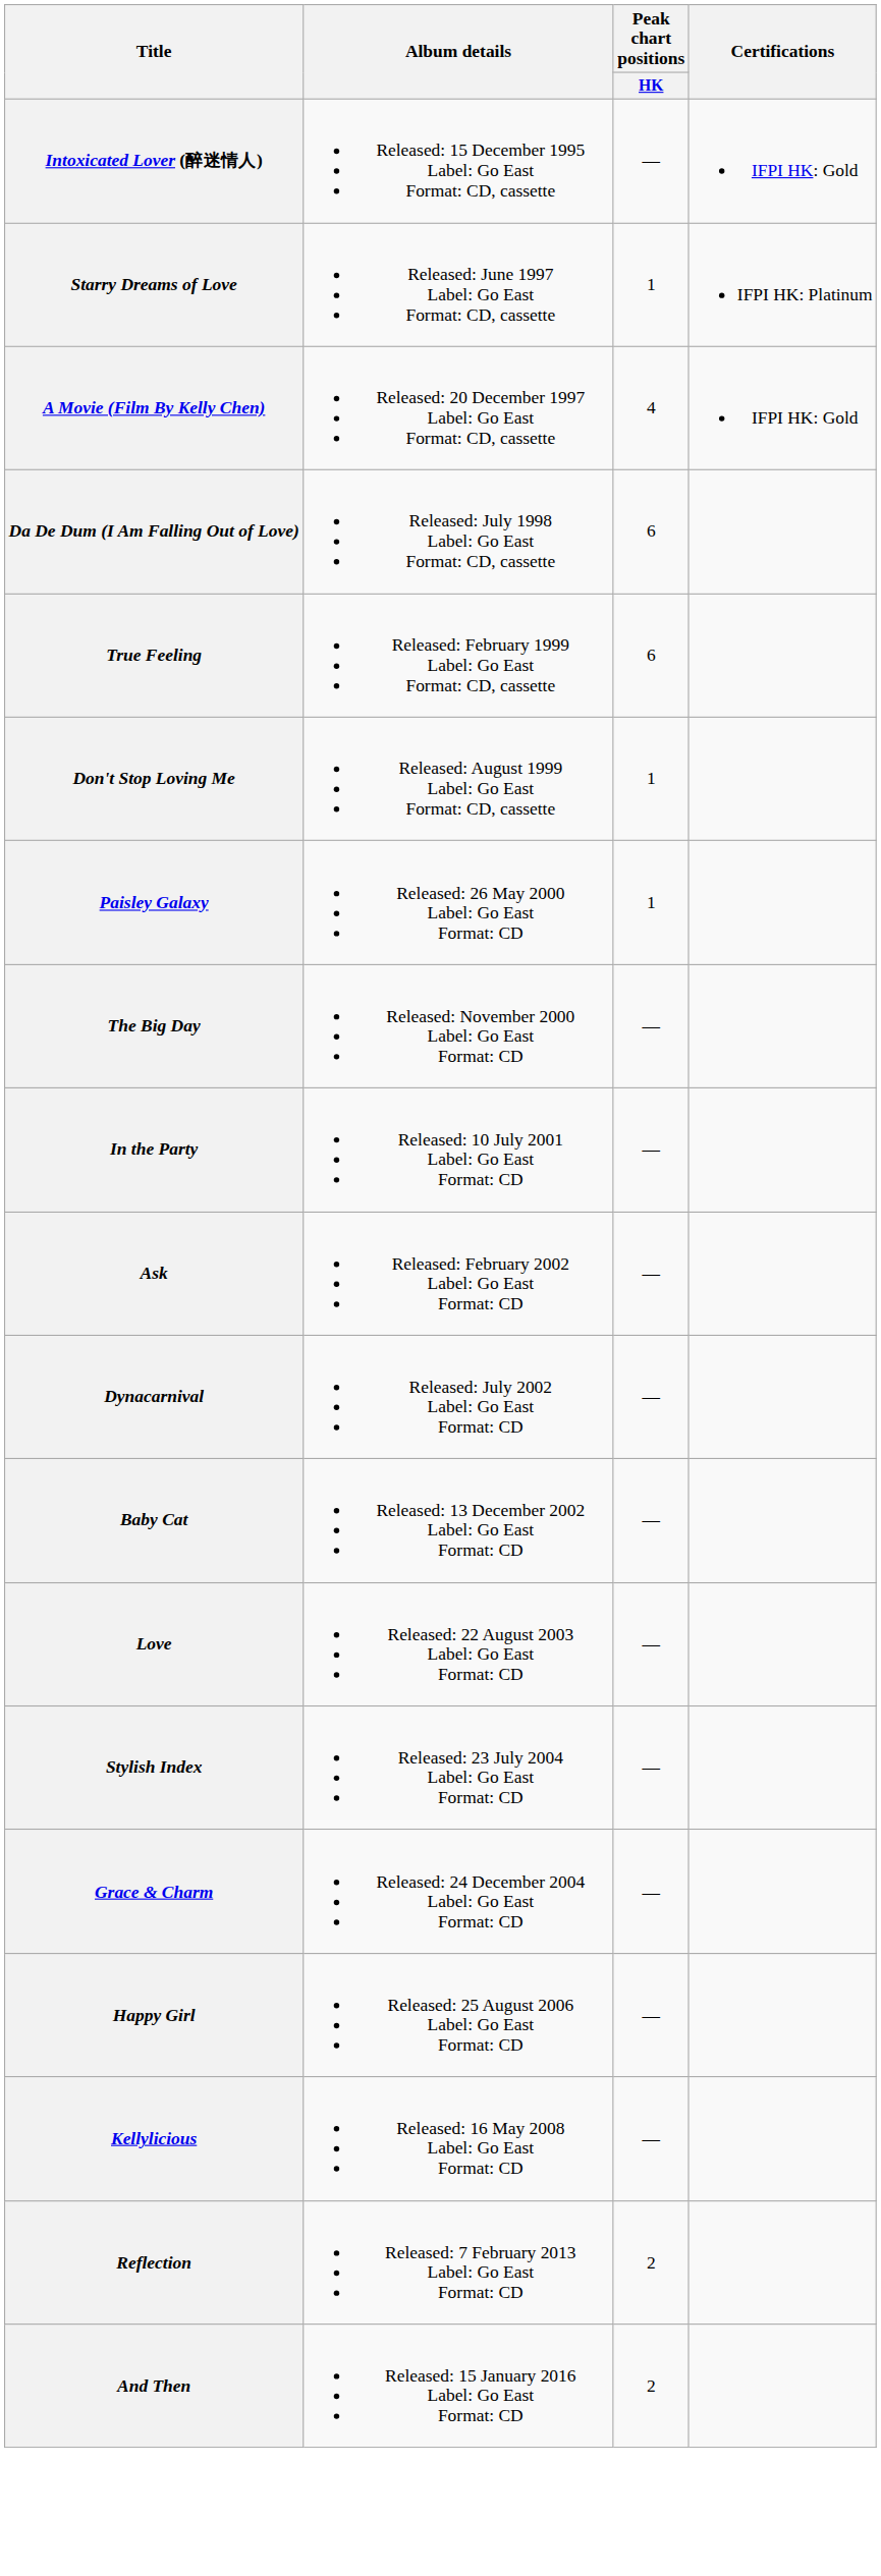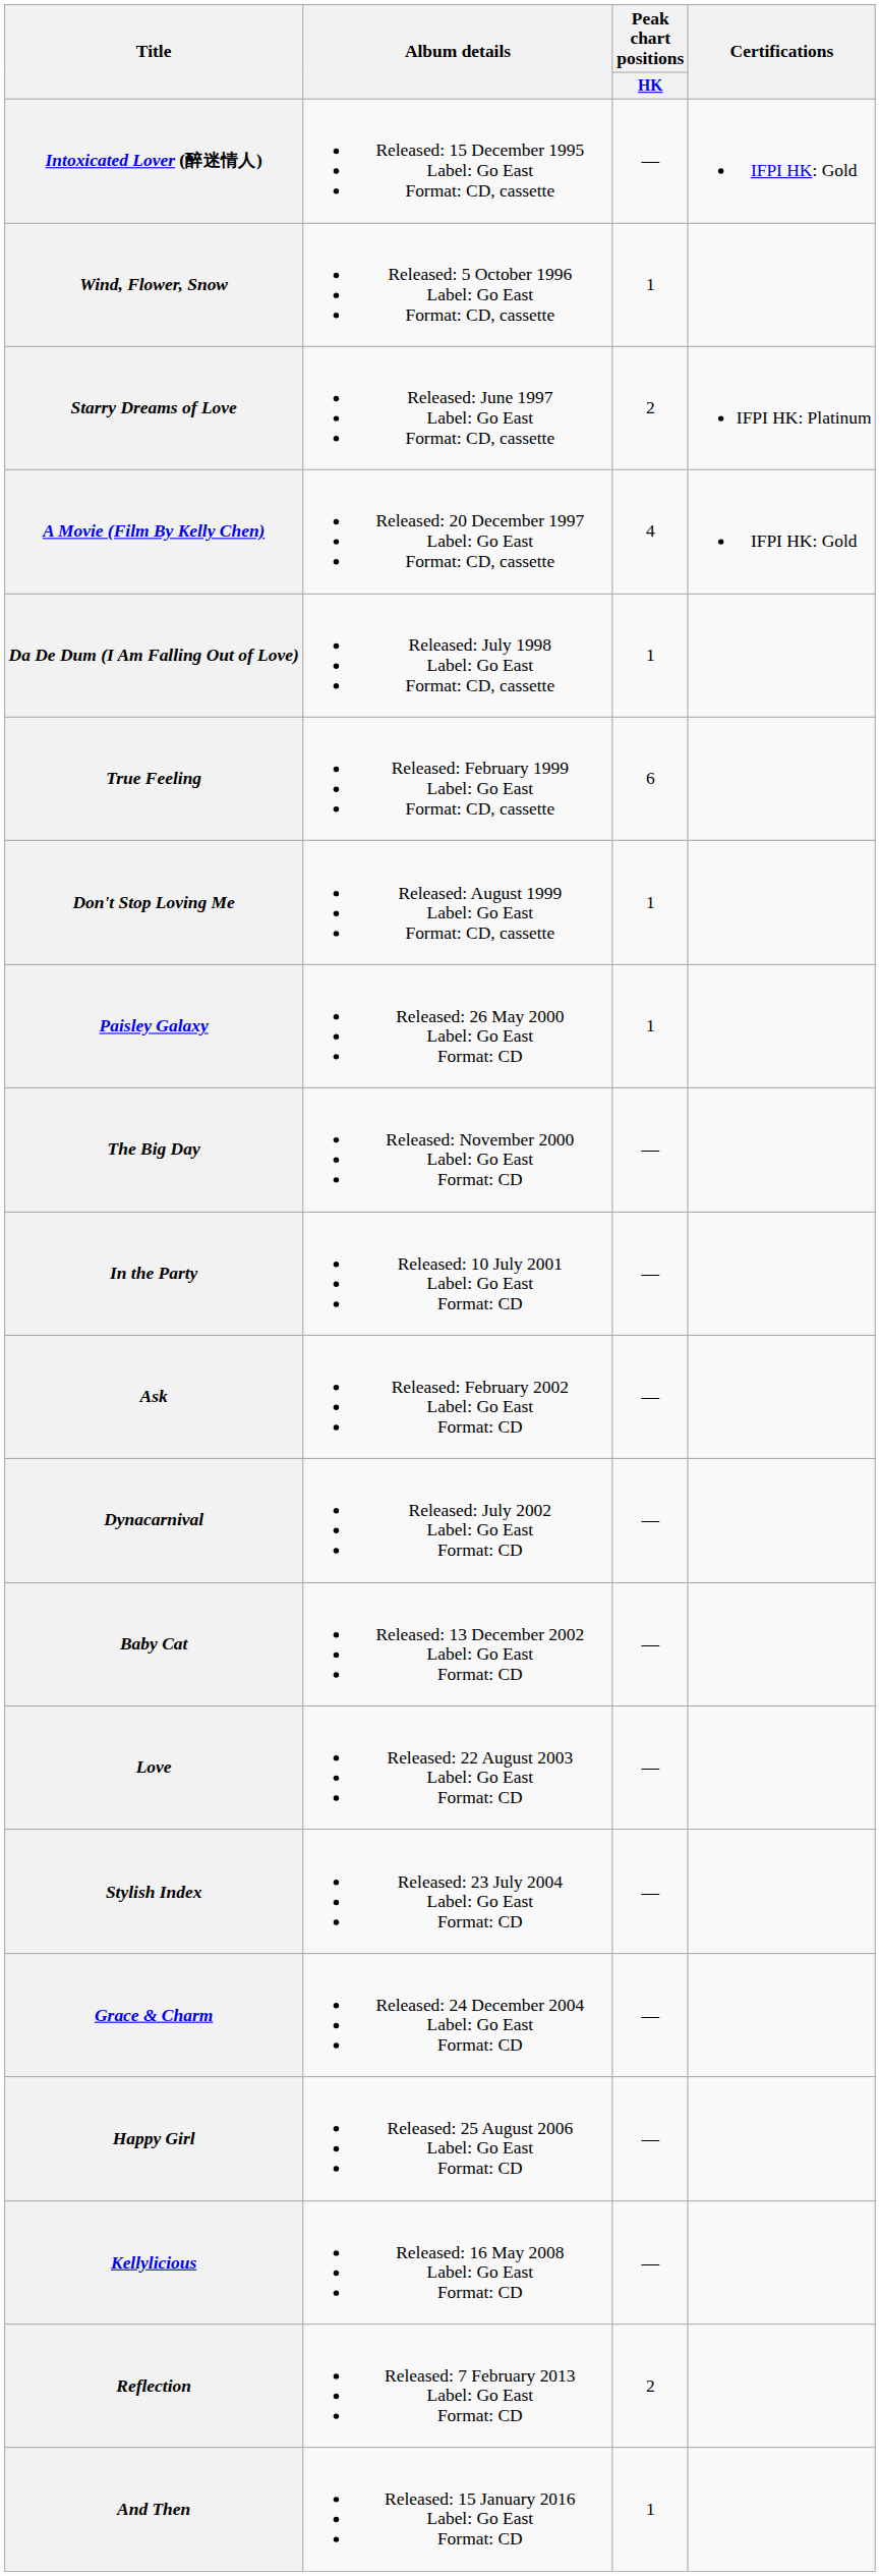+ row: Wind, Flower, Snow | Released: 5 October 1996 Label: Go East Format: CD, cassette | 1
Starry Dreams of Love | Peak chart positions / HK: 1 -> 2
Da De Dum (I Am Falling Out of Love) | Peak chart positions / HK: 6 -> 1
And Then | Peak chart positions / HK: 2 -> 1
